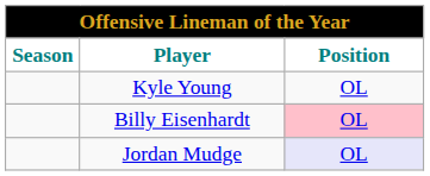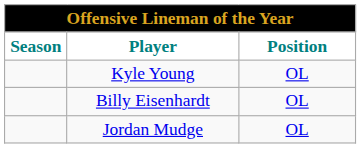Billy Eisenhardt | Position: pink background -> no background
Jordan Mudge | Position: lavender background -> no background
